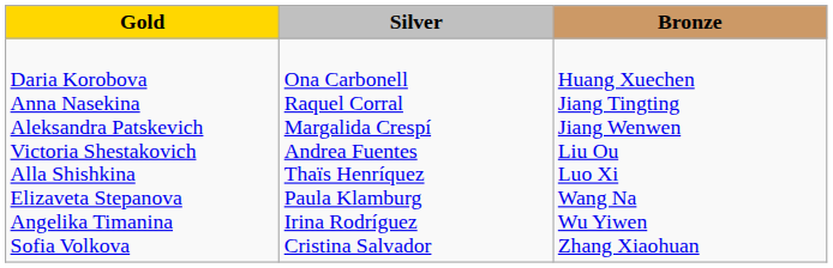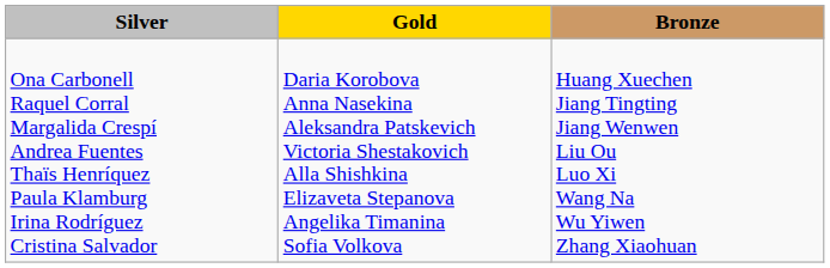columns swapped: Gold <-> Silver
